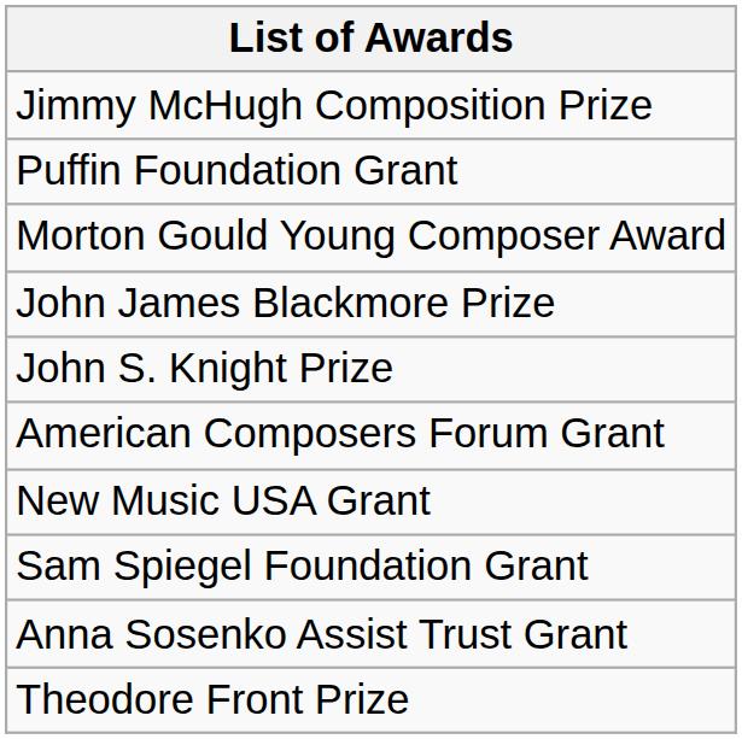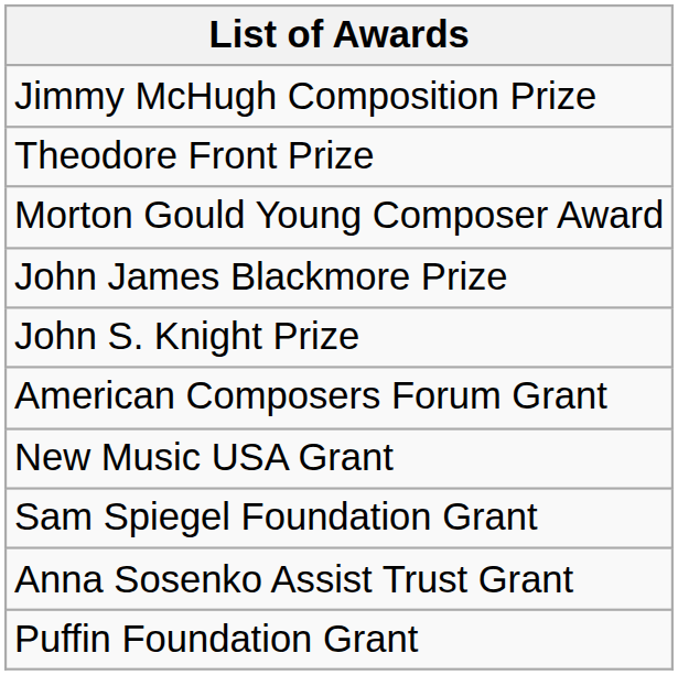row 3 | column 1: Puffin Foundation Grant -> Theodore Front Prize
row 11 | column 1: Theodore Front Prize -> Puffin Foundation Grant
